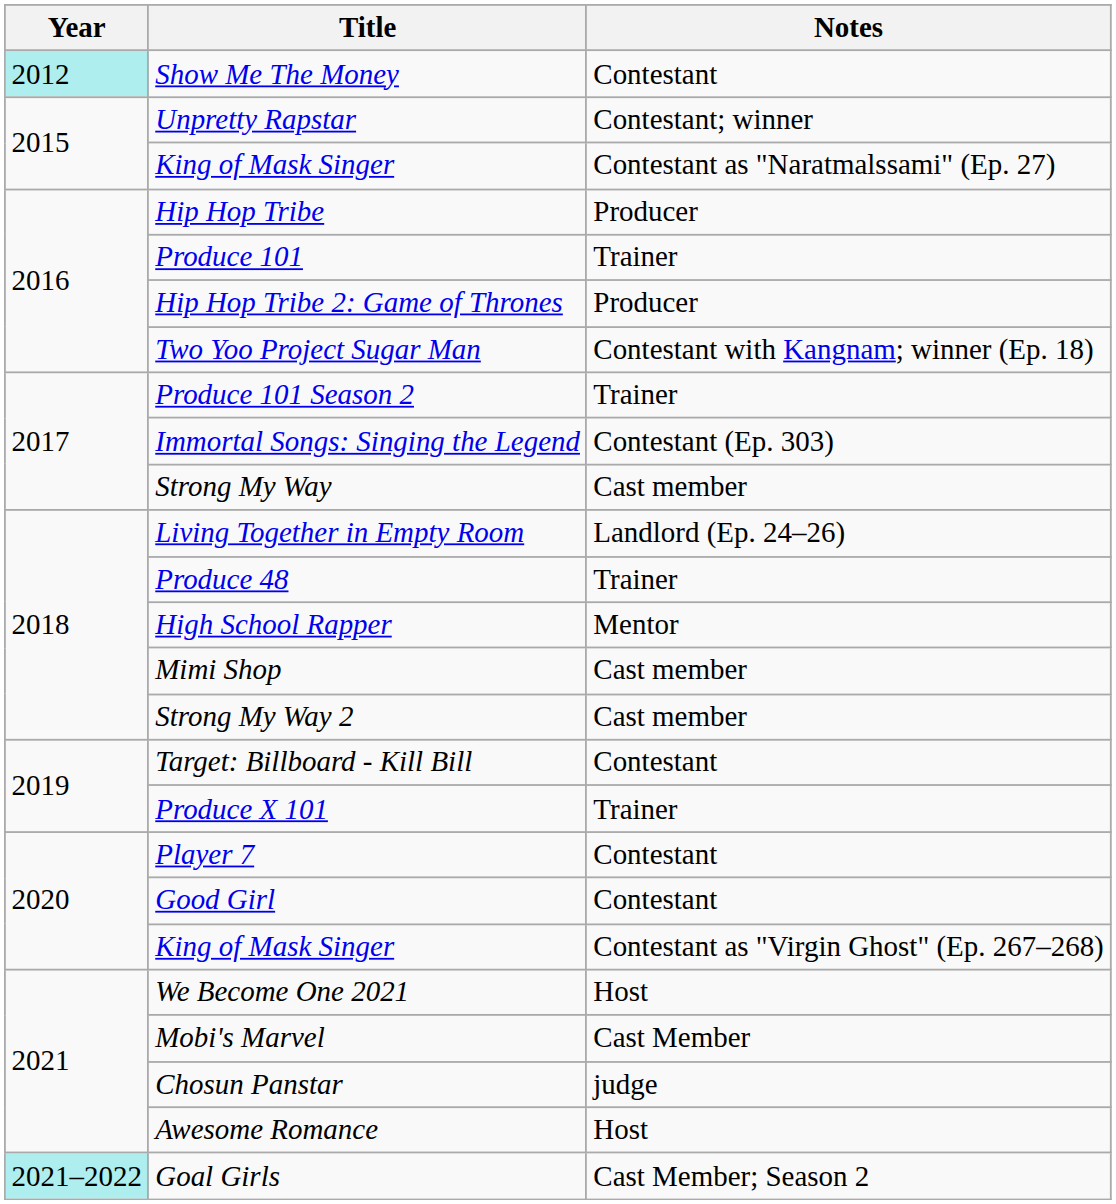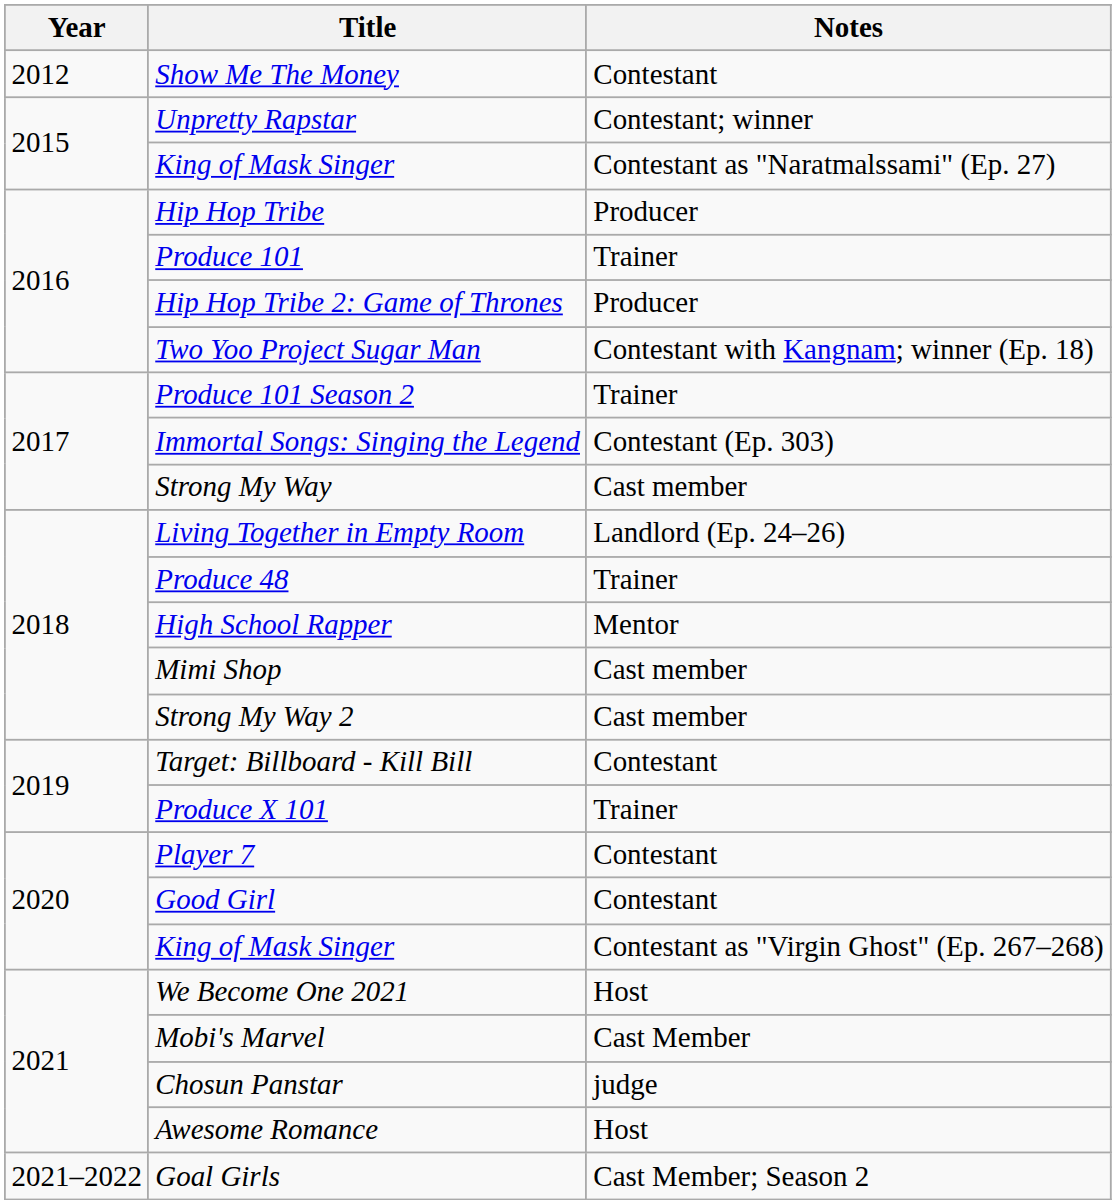Show Me The Money | Year: paleturquoise background -> no background
Goal Girls | Year: paleturquoise background -> no background
